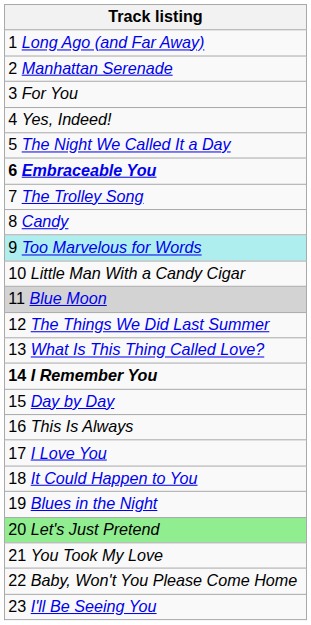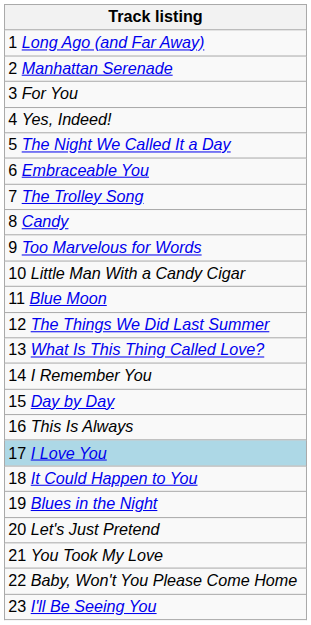row 7 | column 1: bold -> normal
row 10 | column 1: paleturquoise background -> no background
row 12 | column 1: lightgrey background -> no background
row 15 | column 1: bold -> normal
row 18 | column 1: no background -> lightblue background
row 21 | column 1: lightgreen background -> no background
